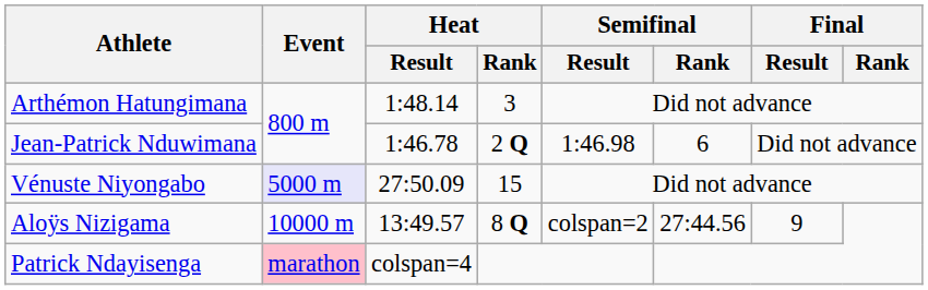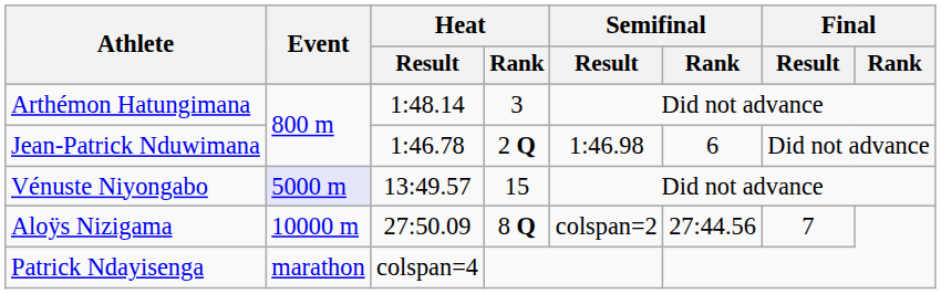Vénuste Niyongabo | Heat / Result: 27:50.09 -> 13:49.57
Aloÿs Nizigama | Heat / Result: 13:49.57 -> 27:50.09
Aloÿs Nizigama | Final / Result: 9 -> 7
Patrick Ndayisenga | Event: pink background -> no background
